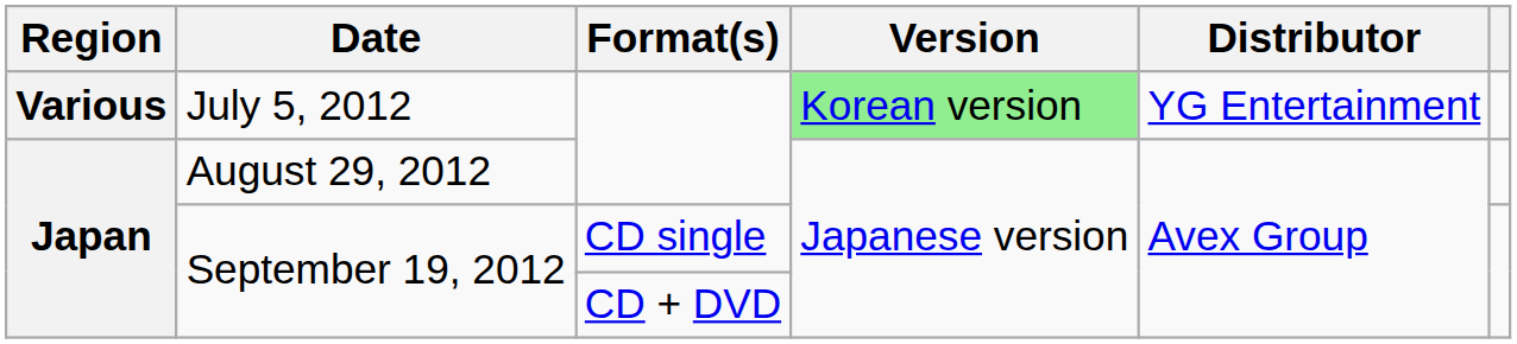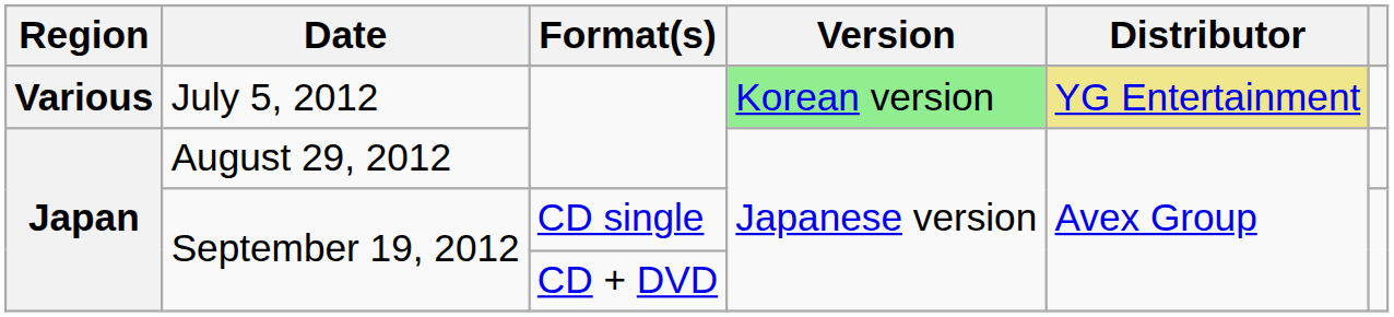July 5, 2012 | Distributor: no background -> khaki background
